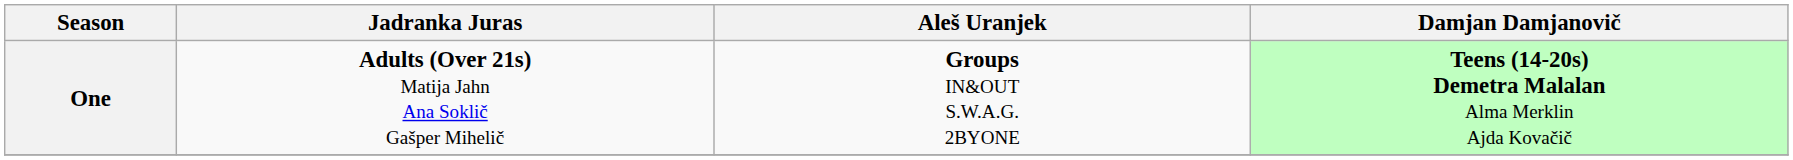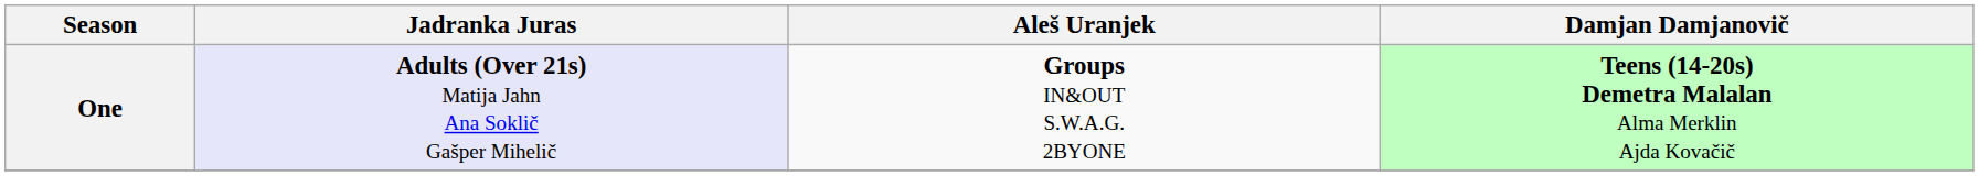One | Jadranka Juras: no background -> lavender background
